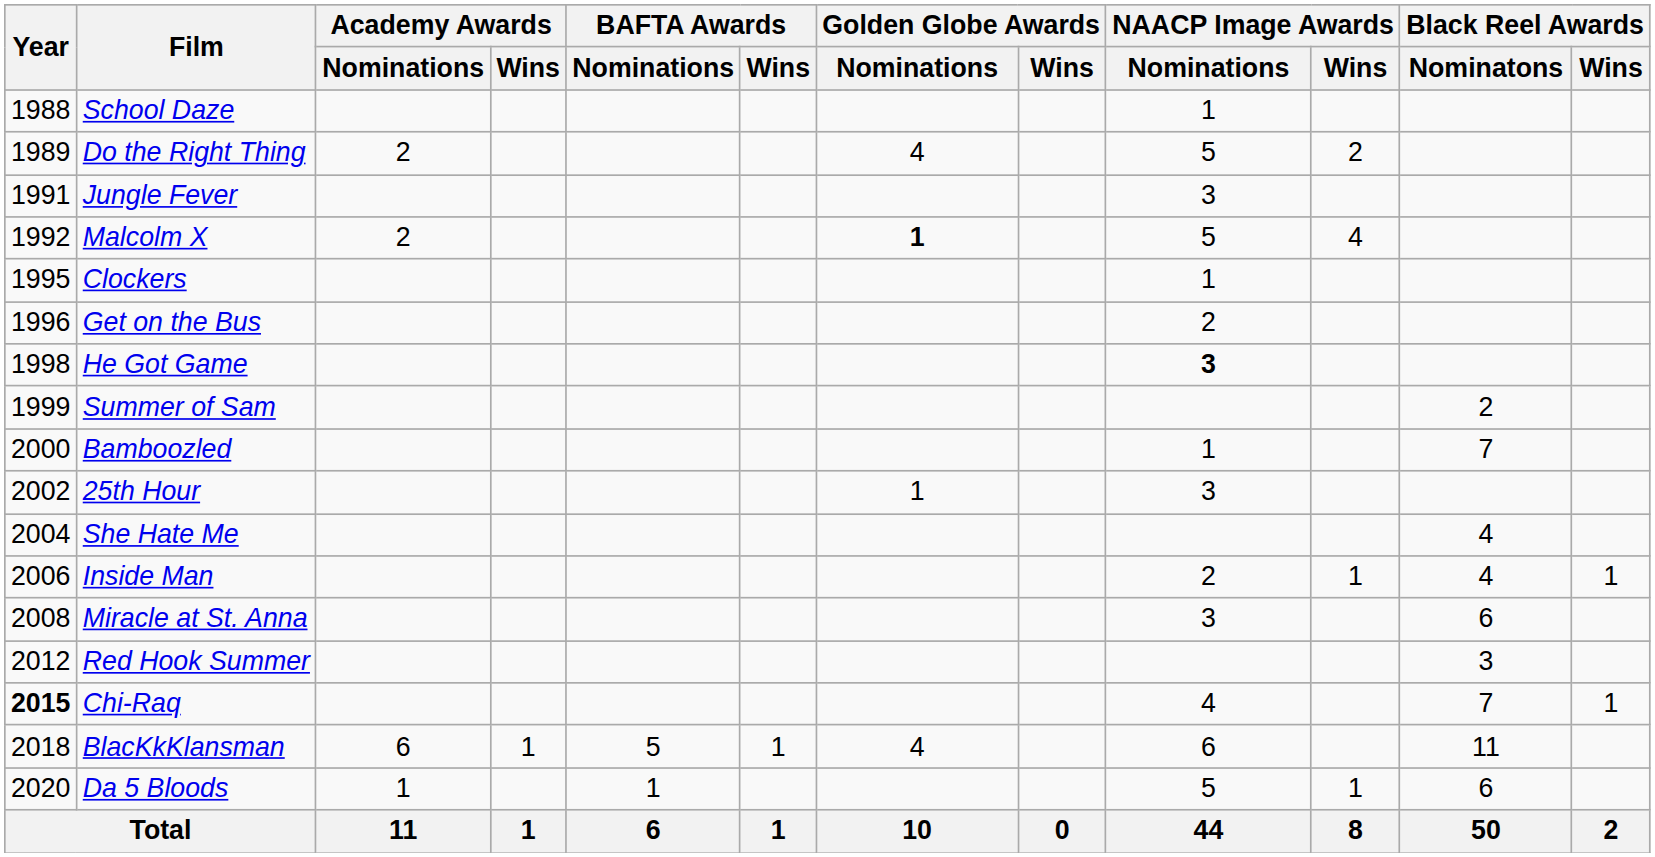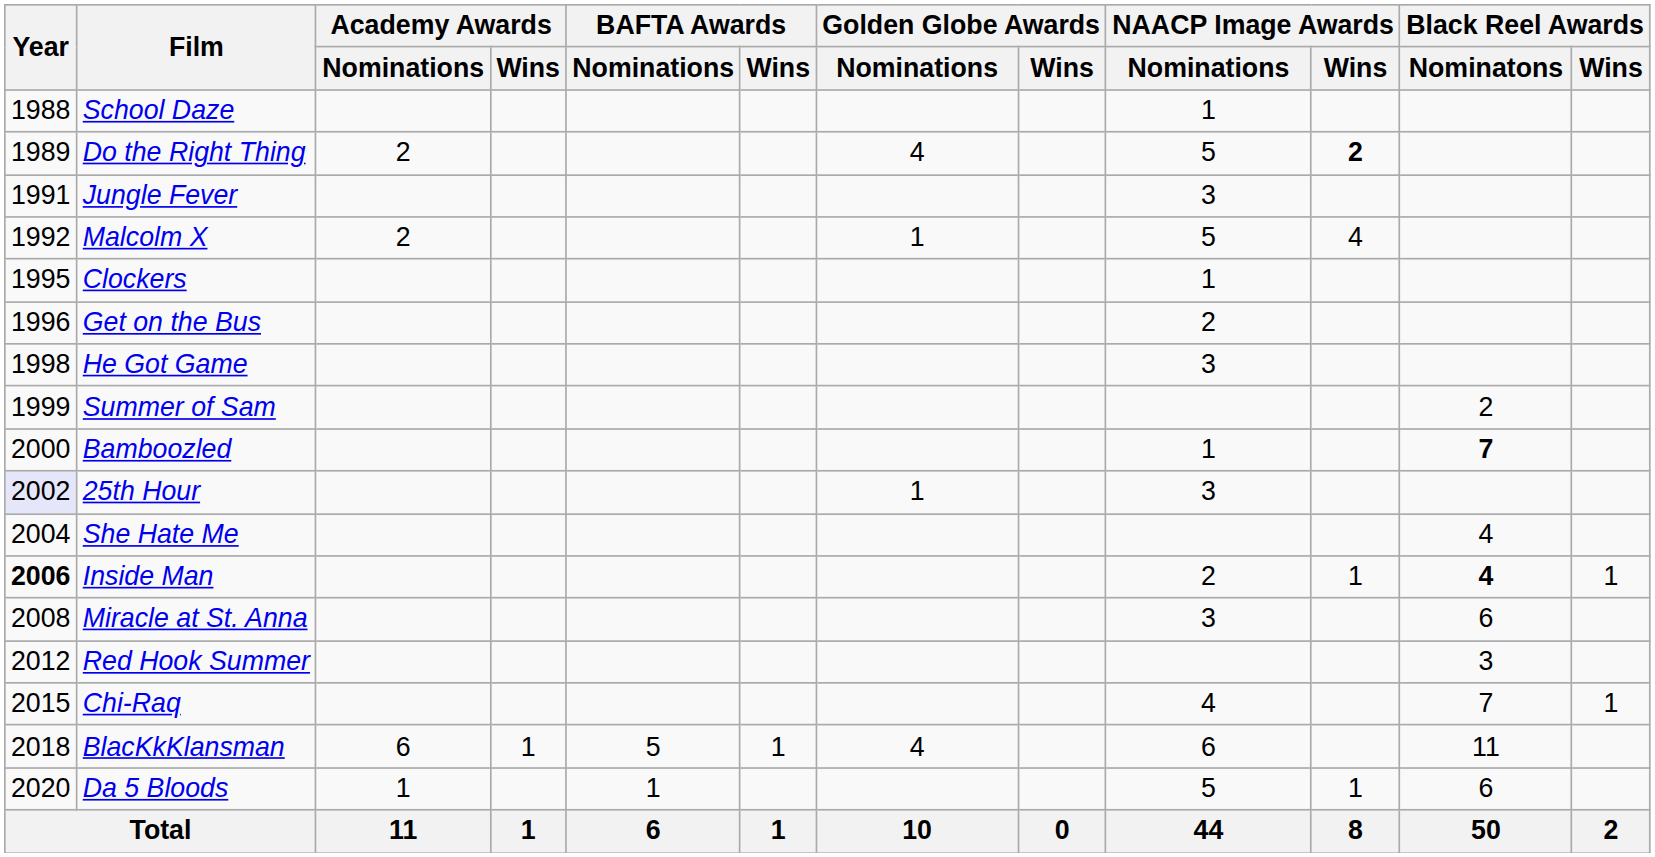Do the Right Thing | NAACP Image Awards / Wins: normal -> bold
Malcolm X | Golden Globe Awards / Nominations: bold -> normal
He Got Game | NAACP Image Awards / Nominations: bold -> normal
Bamboozled | Black Reel Awards / Nominatons: normal -> bold
25th Hour | Year: no background -> lavender background
Inside Man | Year: normal -> bold
Inside Man | Black Reel Awards / Nominatons: normal -> bold
Chi-Raq | Year: bold -> normal
